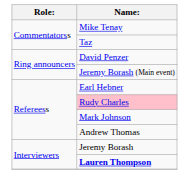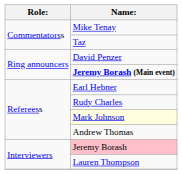Jeremy Borash (Main event) | Name:: normal -> bold
Rudy Charles | Name:: pink background -> no background
Mark Johnson | Name:: no background -> lightyellow background
Jeremy Borash | Name:: no background -> pink background
Lauren Thompson | Name:: bold -> normal
